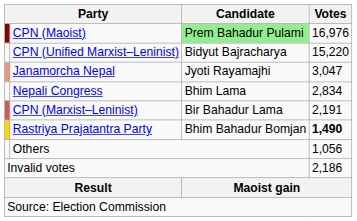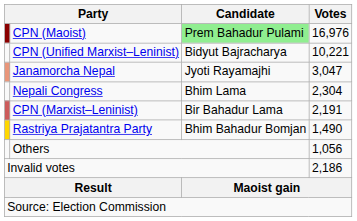CPN (Unified Marxist–Leninist) | Votes: 15,220 -> 10,221
Nepali Congress | Votes: 2,834 -> 2,304
Rastriya Prajatantra Party | Votes: bold -> normal
